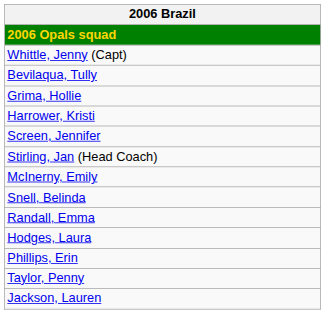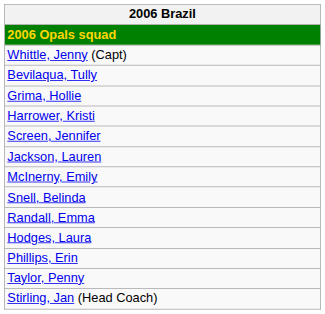row 8 | column 1: Stirling, Jan (Head Coach) -> Jackson, Lauren
row 15 | column 1: Jackson, Lauren -> Stirling, Jan (Head Coach)
